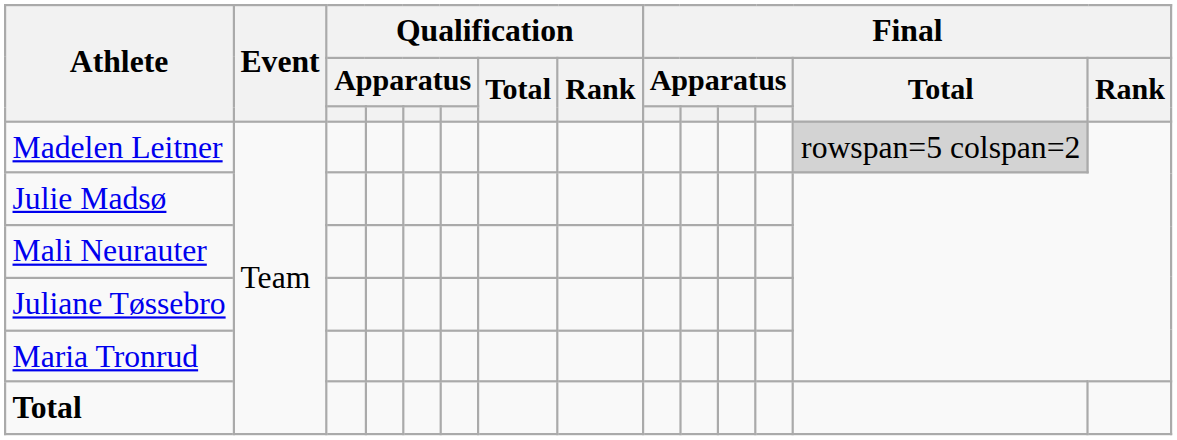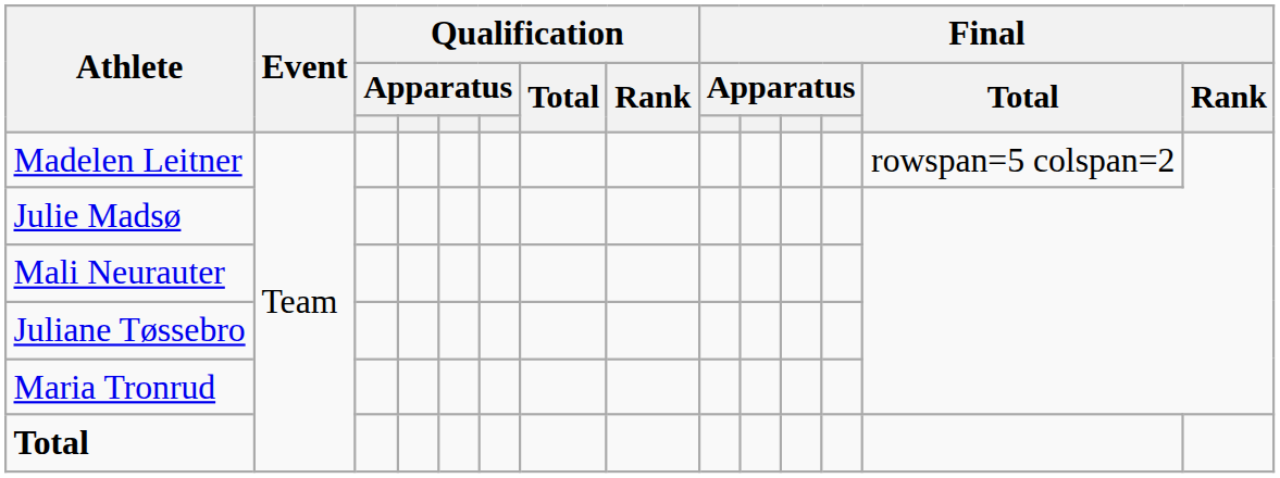Madelen Leitner | Final / Total: lightgrey background -> no background
